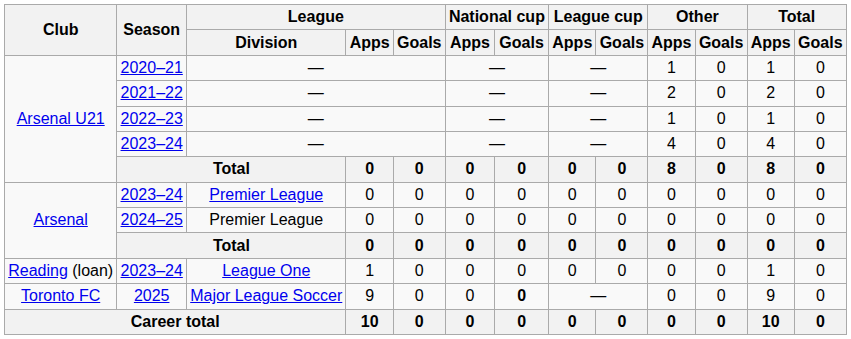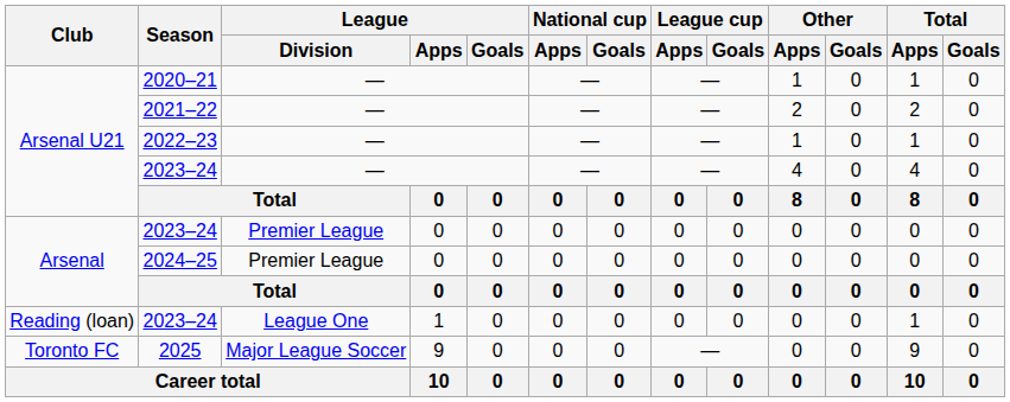2025 | National cup / Goals: bold -> normal
